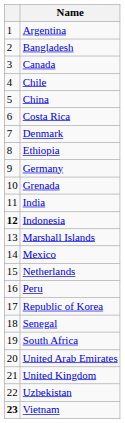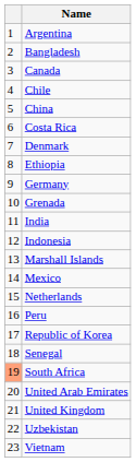Indonesia | column 1: bold -> normal
South Africa | column 1: no background -> lightsalmon background
Vietnam | column 1: bold -> normal
